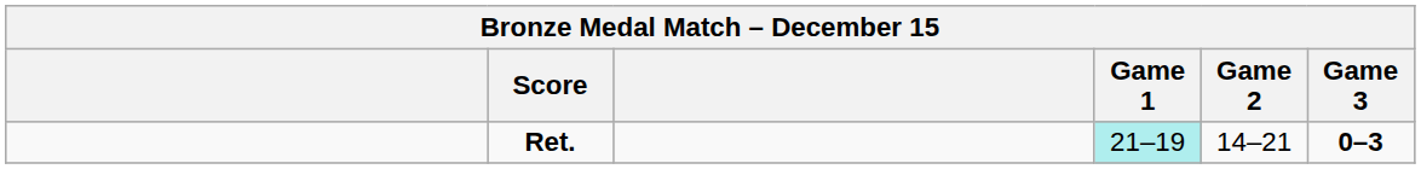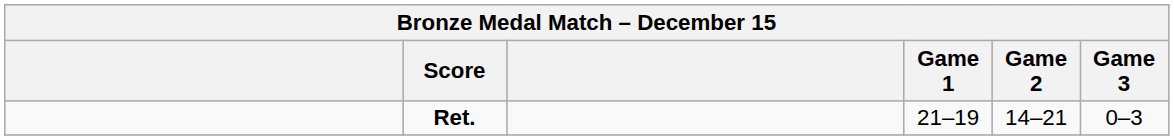Ret. | Game 1: paleturquoise background -> no background
Ret. | Game 3: bold -> normal
